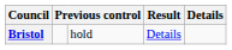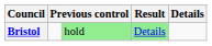Bristol | column 3: no background -> lightgreen background
Bristol | column 4: no background -> lightgreen background
